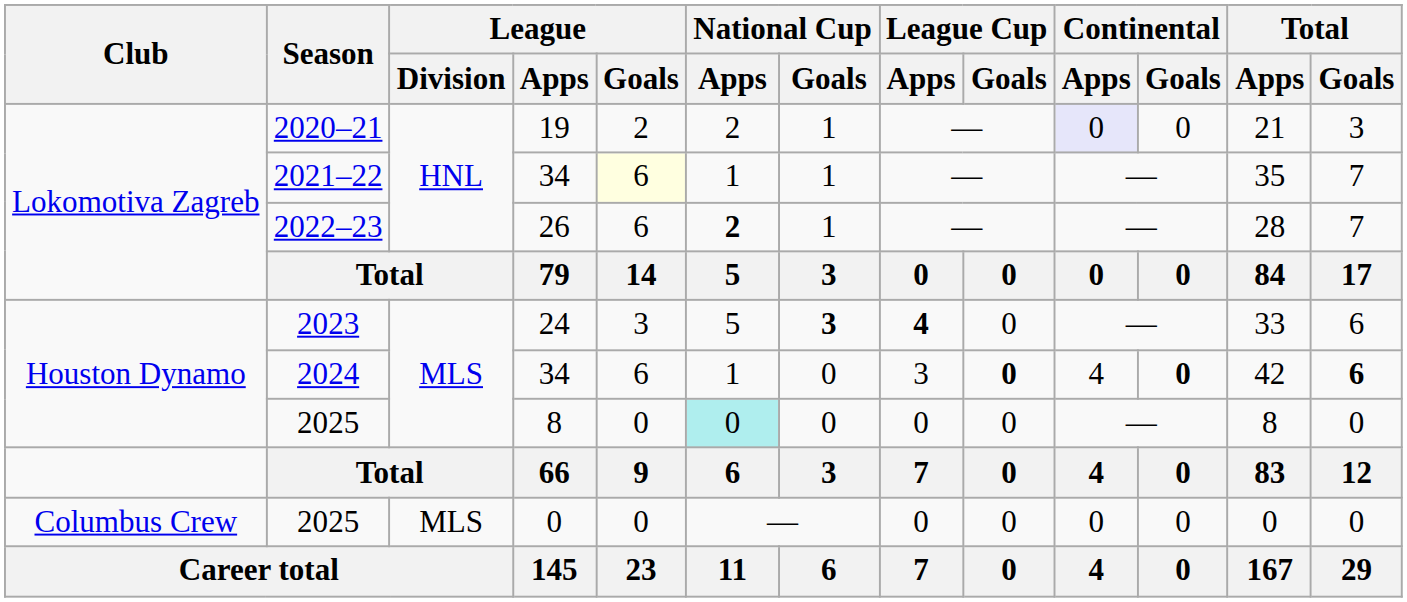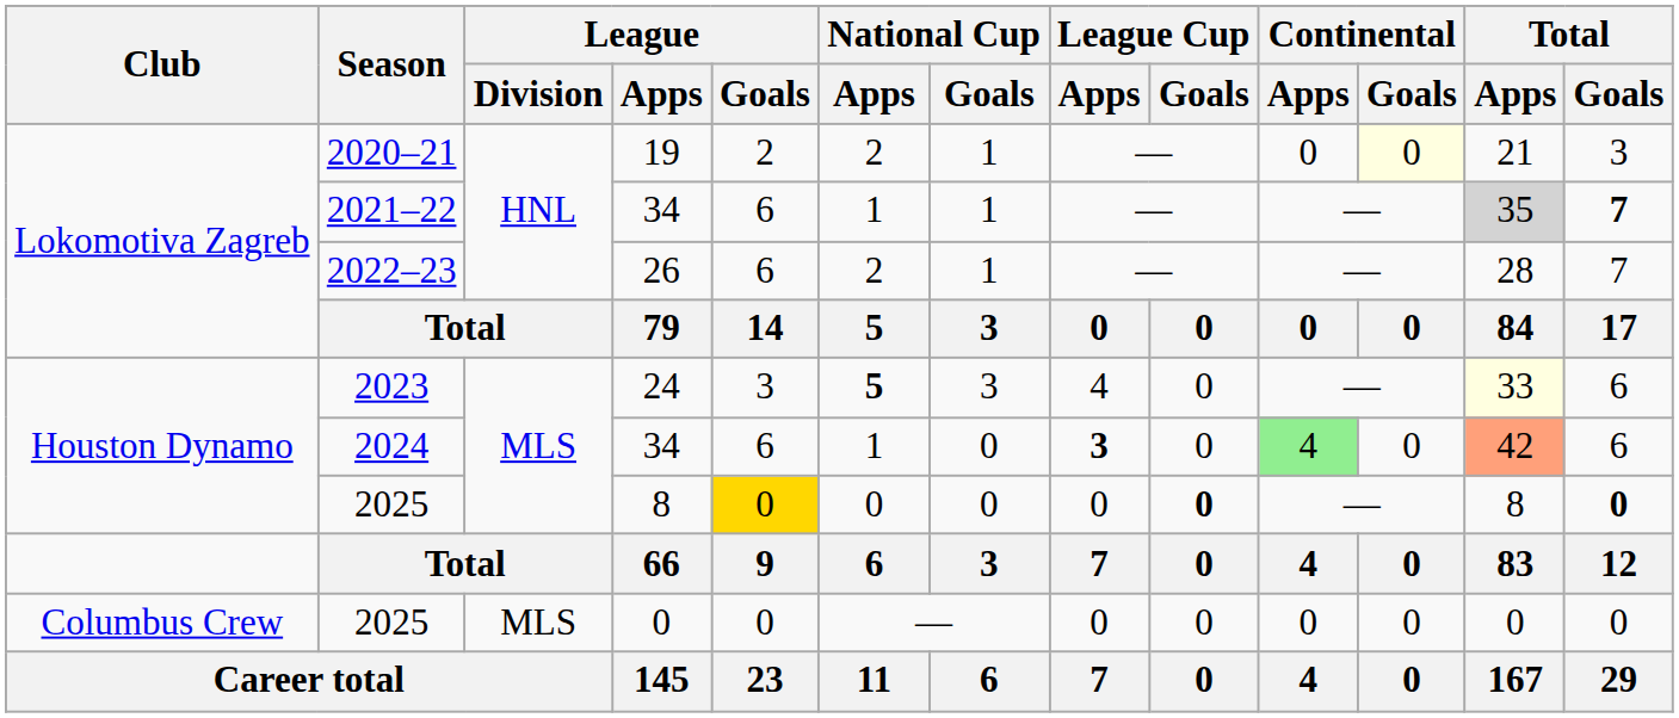2020–21 | Continental / Apps: lavender background -> no background
2020–21 | Continental / Goals: no background -> lightyellow background
2021–22 | League / Goals: lightyellow background -> no background
2021–22 | Total / Apps: no background -> lightgrey background
2021–22 | Total / Goals: normal -> bold
2022–23 | National Cup / Apps: bold -> normal
2023 | National Cup / Apps: normal -> bold
2023 | National Cup / Goals: bold -> normal
2023 | League Cup / Apps: bold -> normal
2023 | Total / Apps: no background -> lightyellow background
2024 | League Cup / Apps: normal -> bold
2024 | League Cup / Goals: bold -> normal
2024 | Continental / Apps: no background -> lightgreen background
2024 | Continental / Goals: bold -> normal
2024 | Total / Apps: no background -> lightsalmon background
2024 | Total / Goals: bold -> normal
2025 / 8 | League / Goals: no background -> gold background
2025 / 8 | National Cup / Apps: paleturquoise background -> no background
2025 / 8 | League Cup / Goals: normal -> bold
2025 / 8 | Total / Goals: normal -> bold
